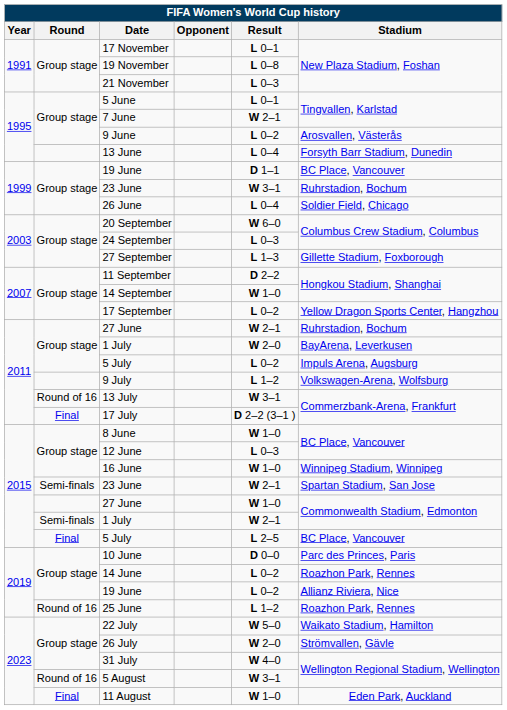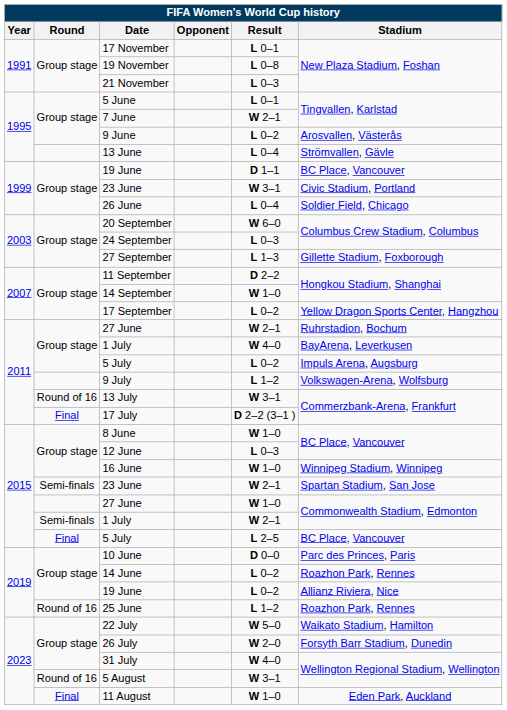13 June | Stadium: Forsyth Barr Stadium, Dunedin -> Strömvallen, Gävle
1999 / 23 June | Stadium: Ruhrstadion, Bochum -> Civic Stadium, Portland
2011 / 1 July | Result: W 2–0 -> W 4–0
26 July | Stadium: Strömvallen, Gävle -> Forsyth Barr Stadium, Dunedin
